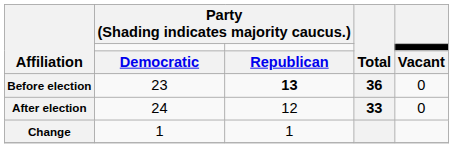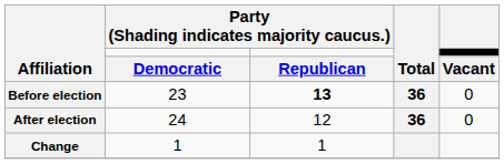After election | Total: 33 -> 36
